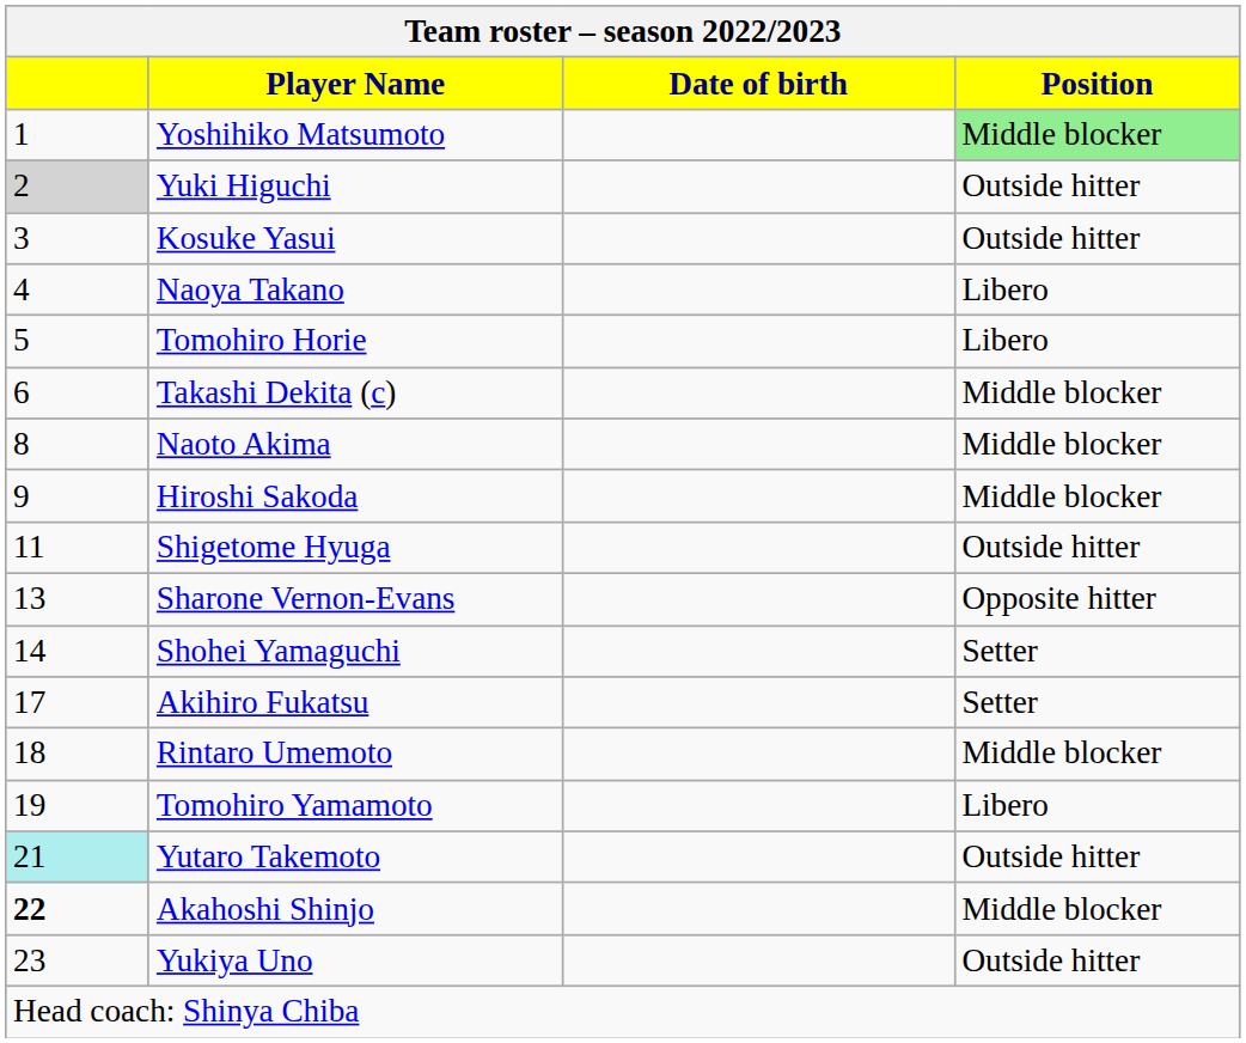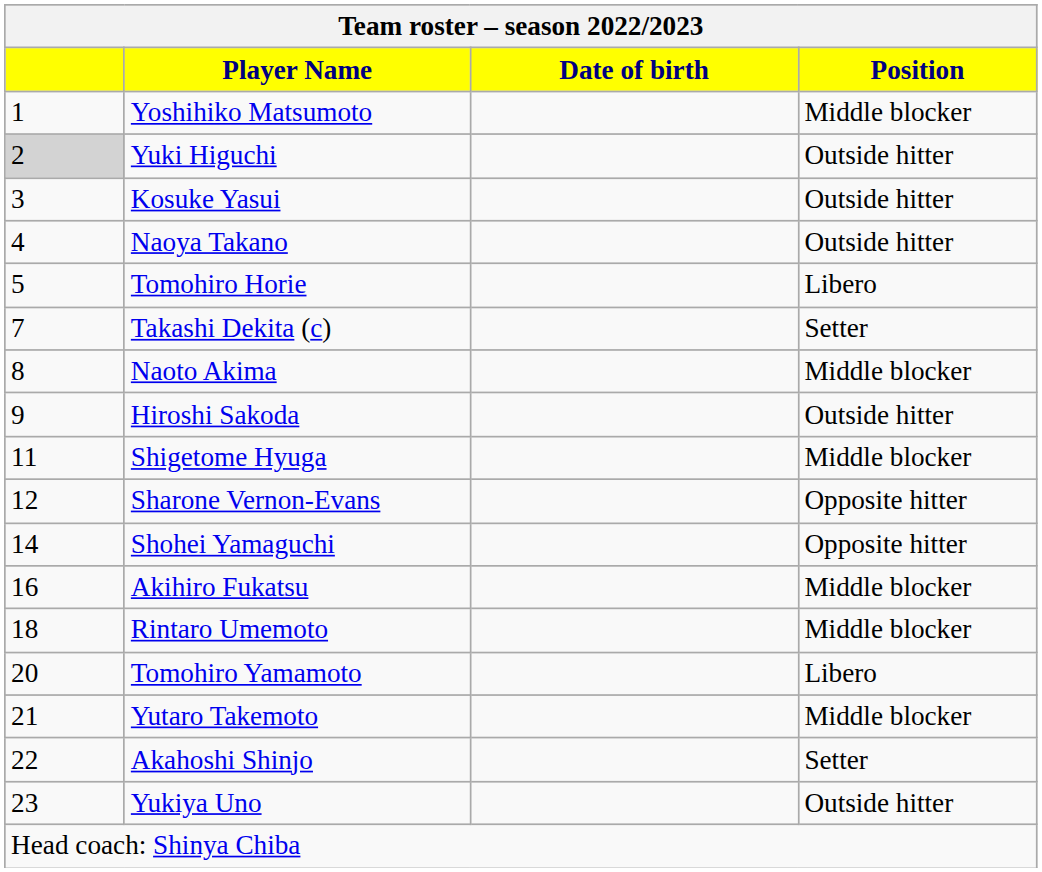Yoshihiko Matsumoto | Position: lightgreen background -> no background
Naoya Takano | Position: Libero -> Outside hitter
Takashi Dekita (c) | column 1: 6 -> 7
Takashi Dekita (c) | Position: Middle blocker -> Setter
Hiroshi Sakoda | Position: Middle blocker -> Outside hitter
Shigetome Hyuga | Position: Outside hitter -> Middle blocker
Sharone Vernon-Evans | column 1: 13 -> 12
Shohei Yamaguchi | Position: Setter -> Opposite hitter
Akihiro Fukatsu | column 1: 17 -> 16
Akihiro Fukatsu | Position: Setter -> Middle blocker
Tomohiro Yamamoto | column 1: 19 -> 20
Yutaro Takemoto | column 1: paleturquoise background -> no background
Yutaro Takemoto | Position: Outside hitter -> Middle blocker
Akahoshi Shinjo | column 1: bold -> normal
Akahoshi Shinjo | Position: Middle blocker -> Setter
